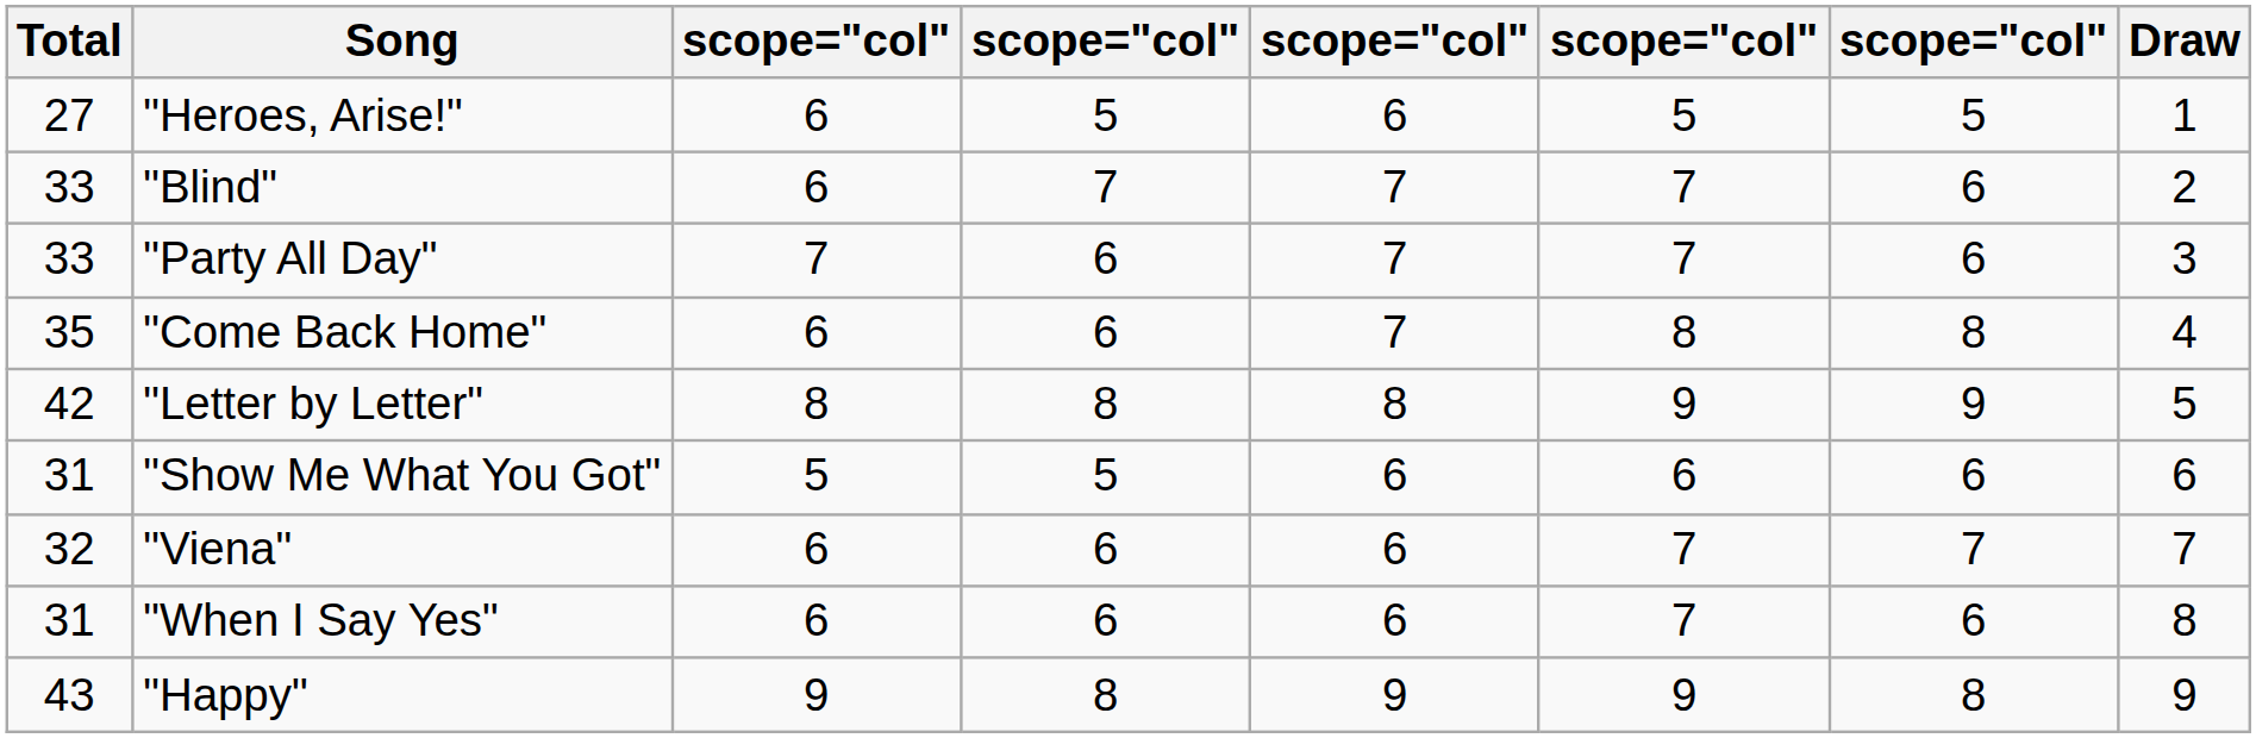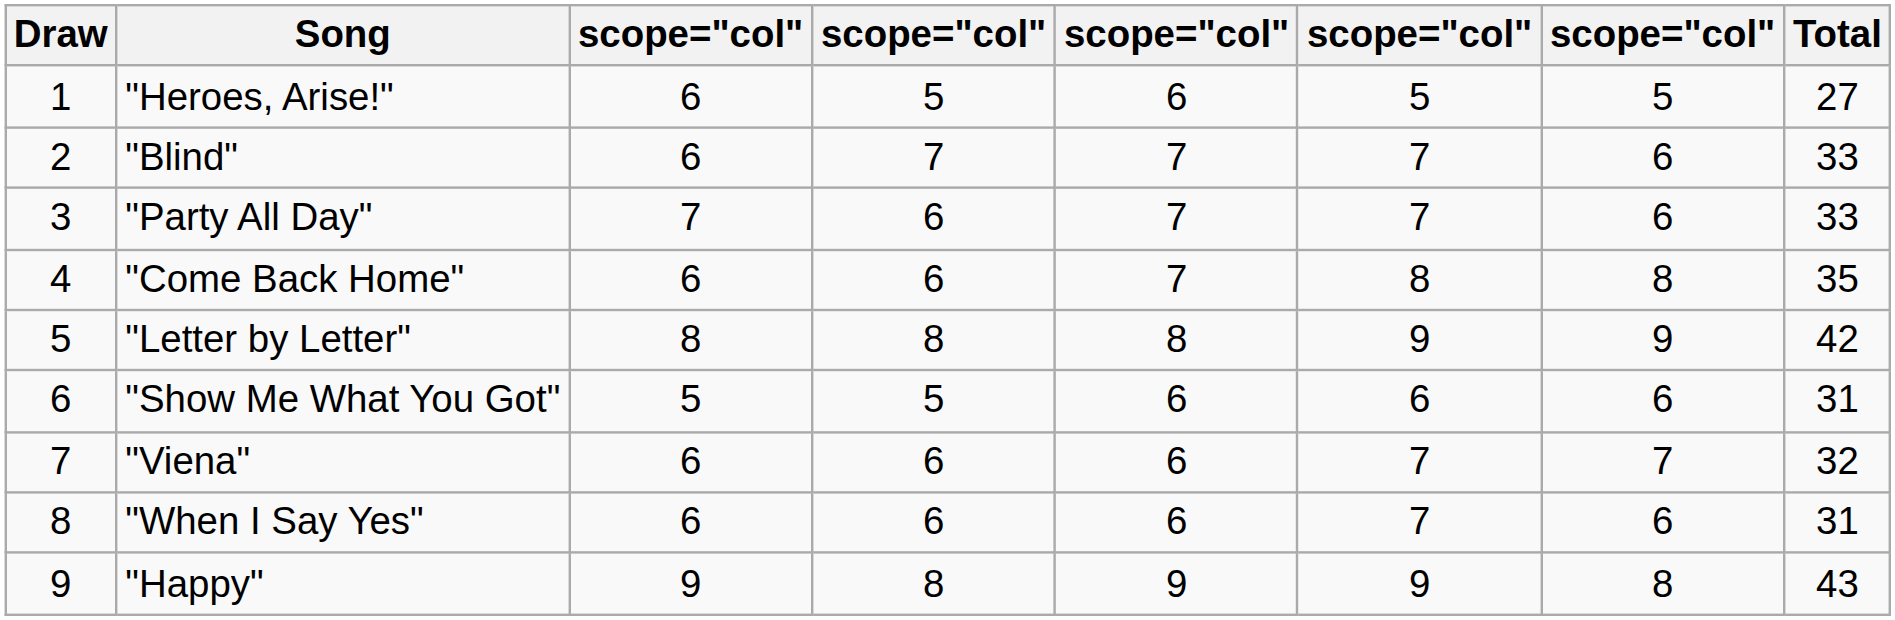columns swapped: Draw <-> Total
